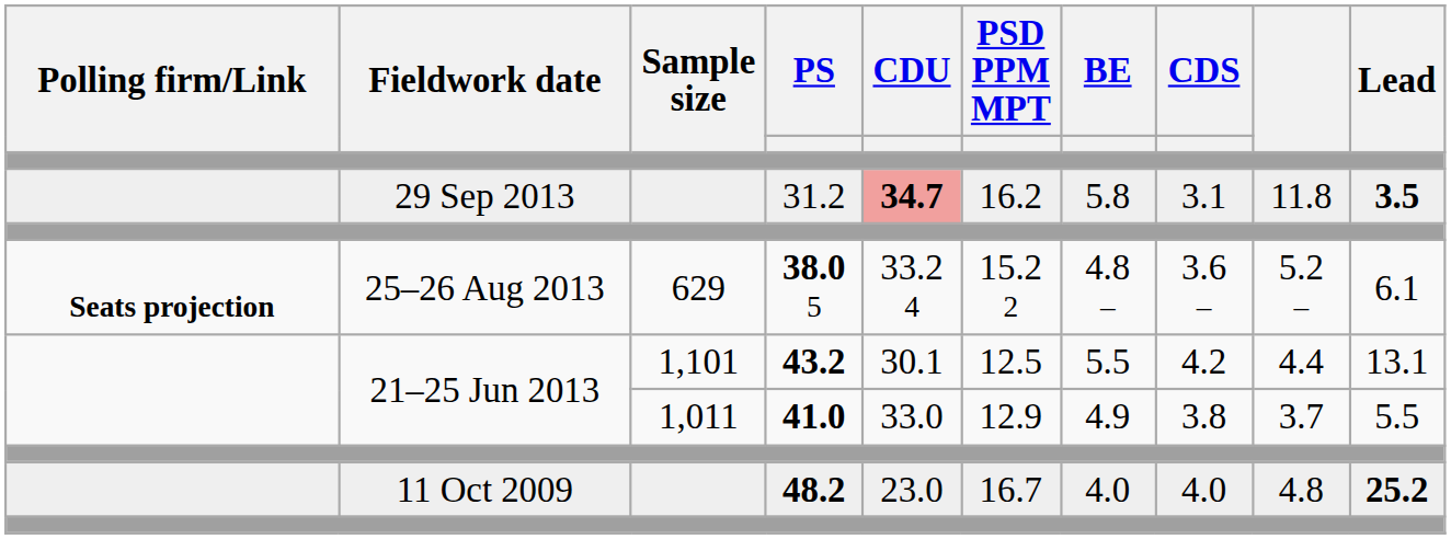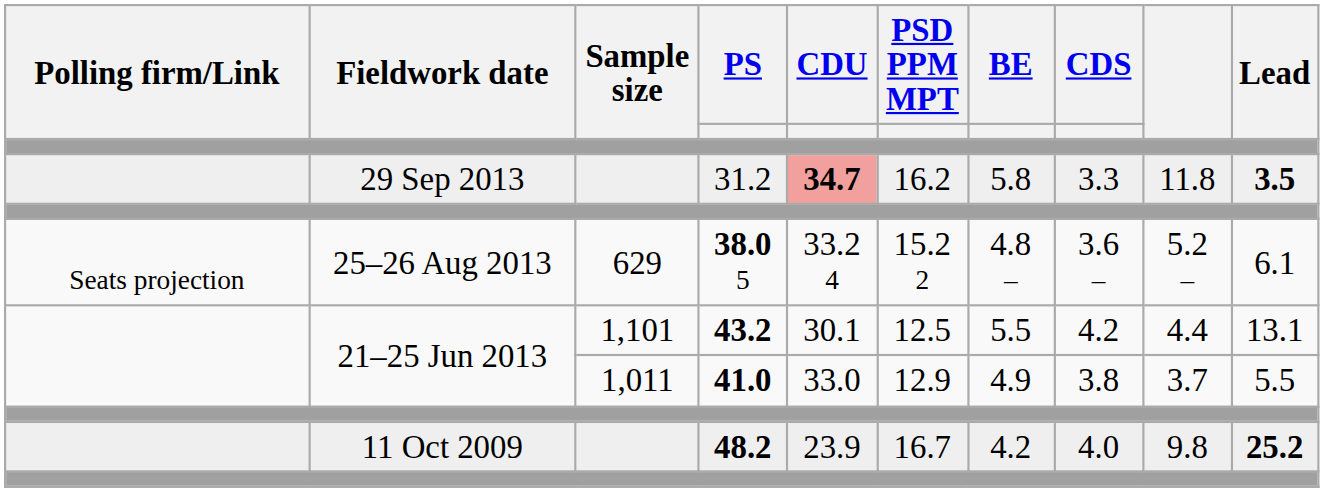31.2 | CDS: 3.1 -> 3.3
38.0 5 | Polling firm/Link: bold -> normal
48.2 | CDU: 23.0 -> 23.9
48.2 | BE: 4.0 -> 4.2
48.2 | column 9: 4.8 -> 9.8
